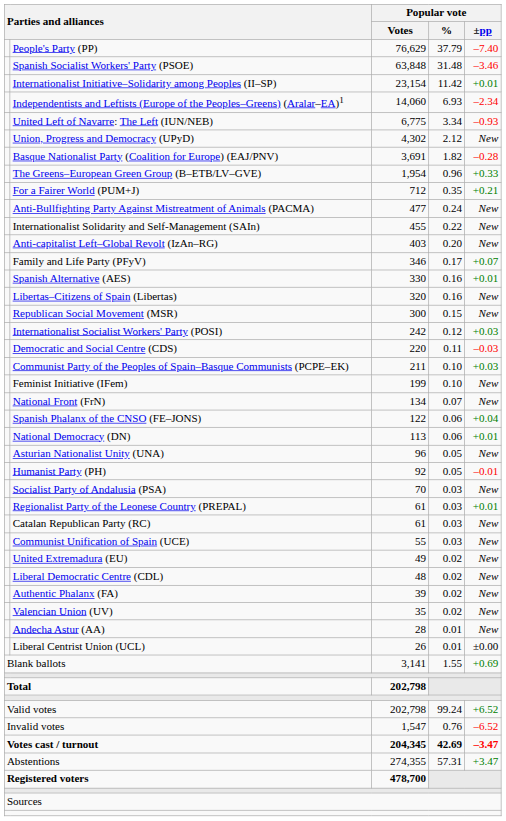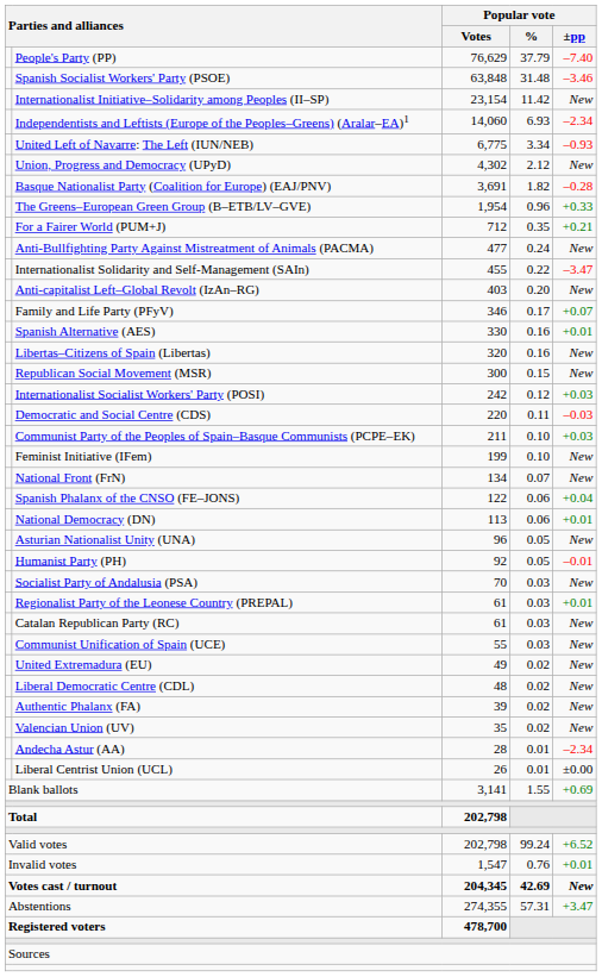Internationalist Initiative–Solidarity among Peoples (II–SP) | Popular vote / ±pp: +0.01 -> New
Internationalist Solidarity and Self-Management (SAIn) | Popular vote / ±pp: New -> –3.47
Andecha Astur (AA) | Popular vote / ±pp: New -> –2.34
Invalid votes | Popular vote / ±pp: –6.52 -> +0.01
Votes cast / turnout | Popular vote / ±pp: –3.47 -> New
